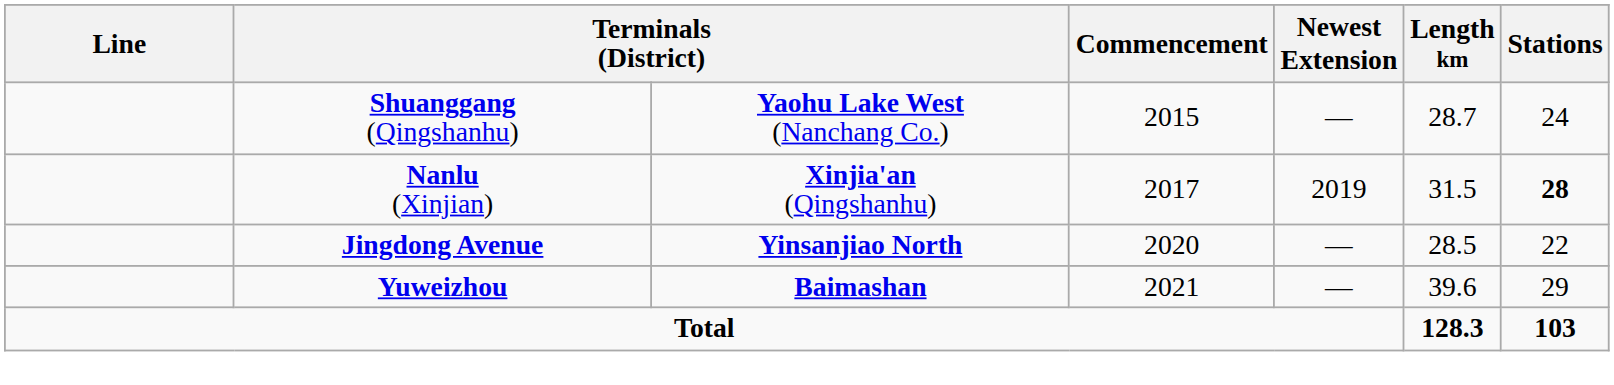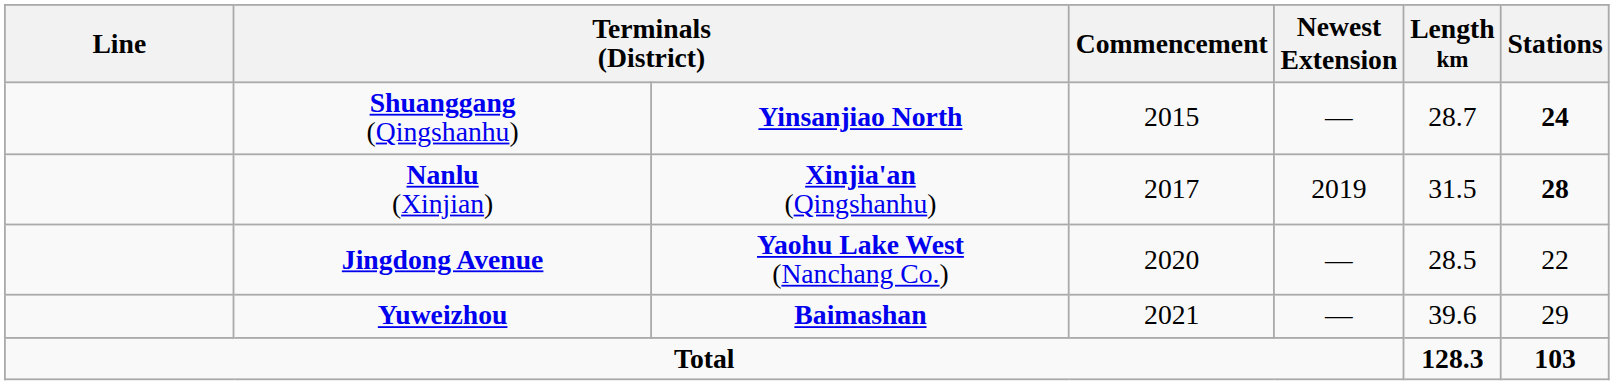Shuanggang (Qingshanhu) | column 3: Yaohu Lake West (Nanchang Co.) -> Yinsanjiao North
Shuanggang (Qingshanhu) | Stations: normal -> bold
Jingdong Avenue | column 3: Yinsanjiao North -> Yaohu Lake West (Nanchang Co.)
